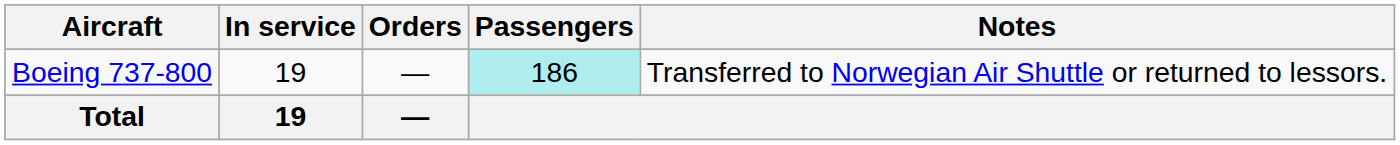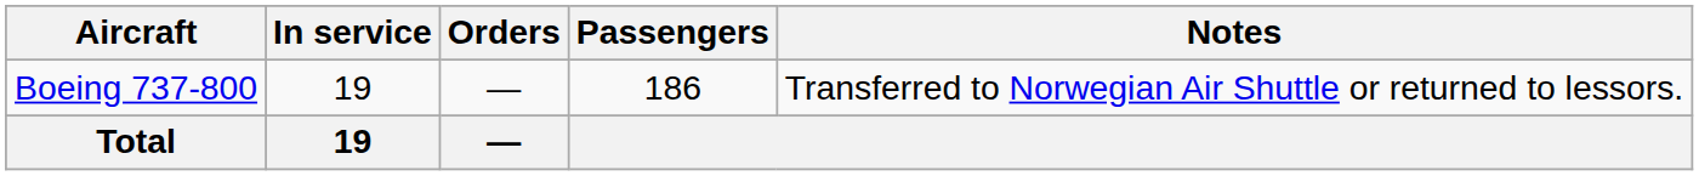Boeing 737-800 | Passengers: paleturquoise background -> no background
